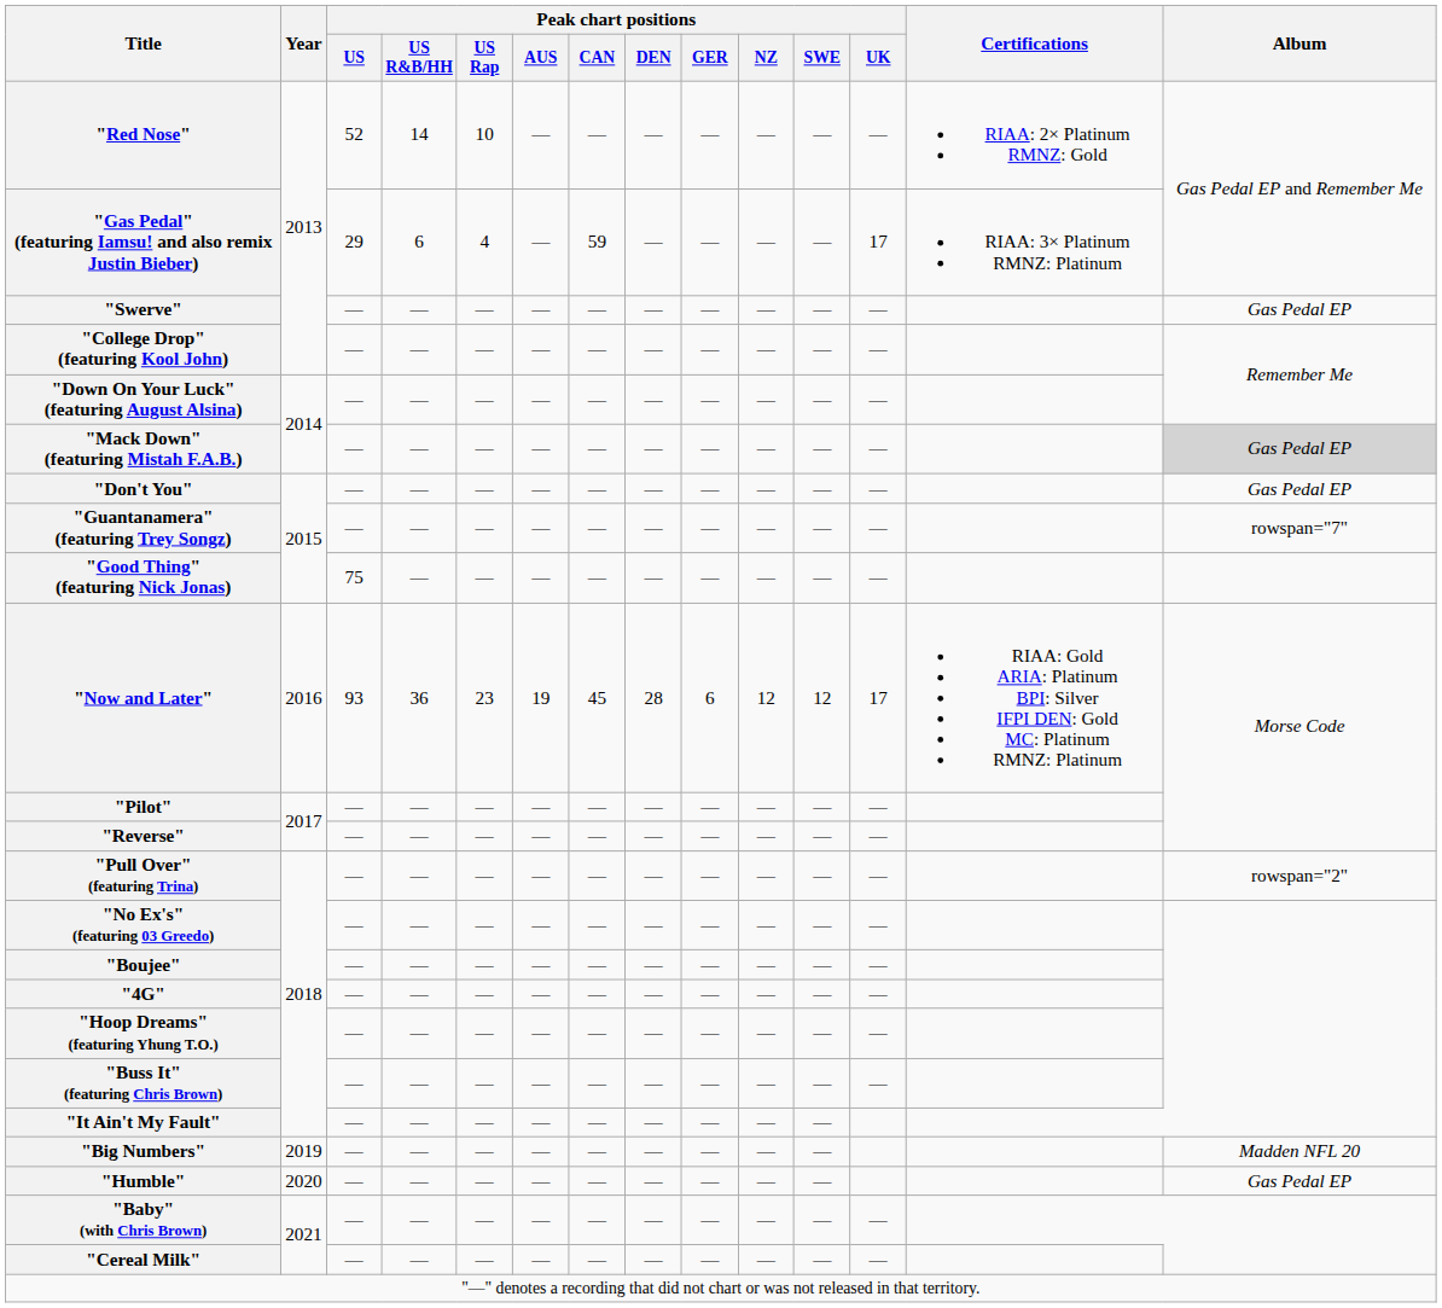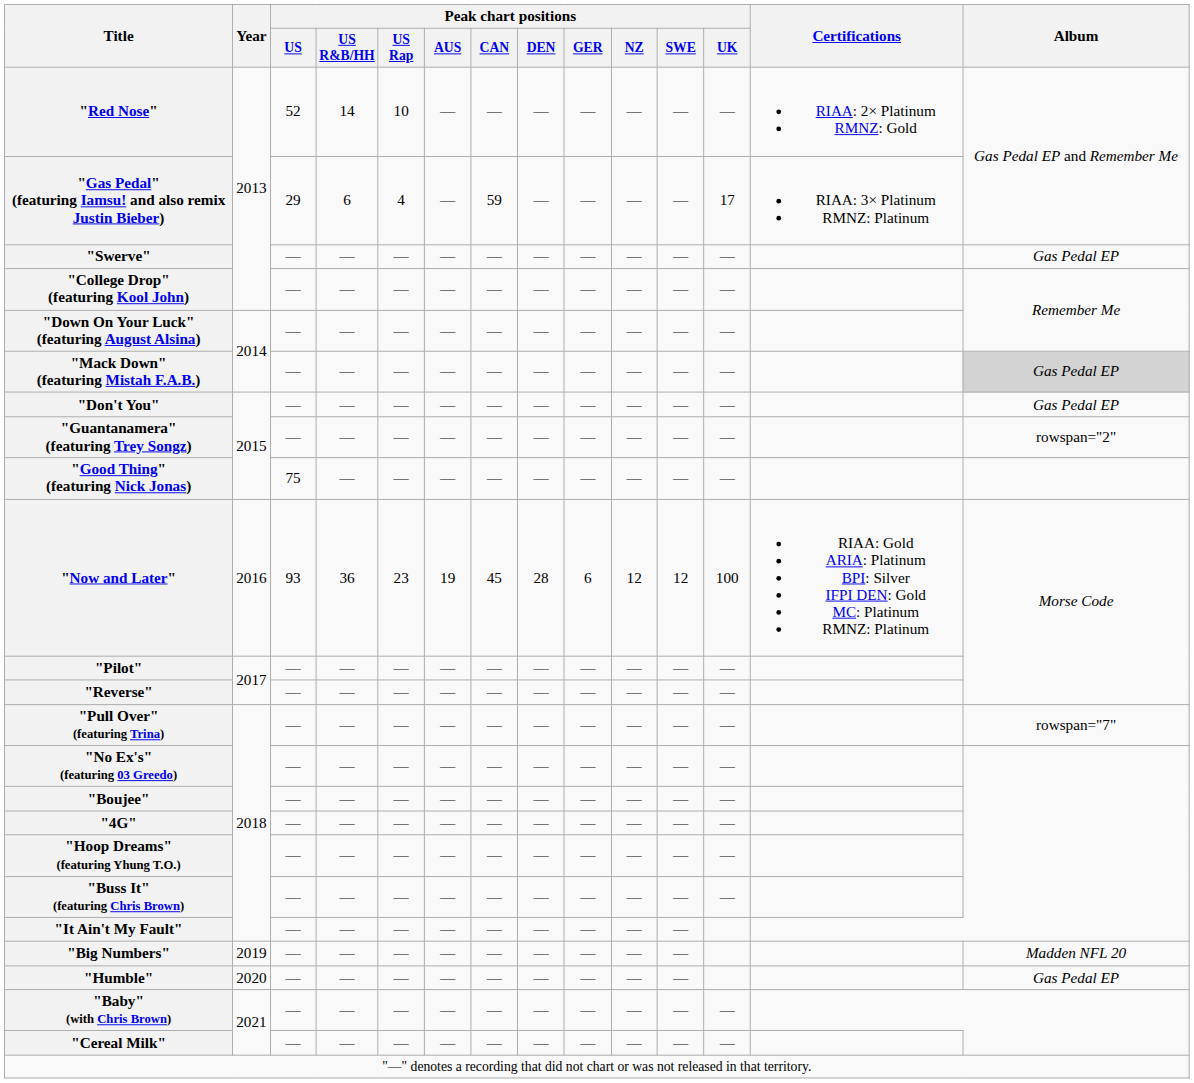"Guantanamera" (featuring Trey Songz) | Album: rowspan="7" -> rowspan="2"
"Now and Later" | Peak chart positions / UK: 17 -> 100
"Pull Over" (featuring Trina) | Album: rowspan="2" -> rowspan="7"
